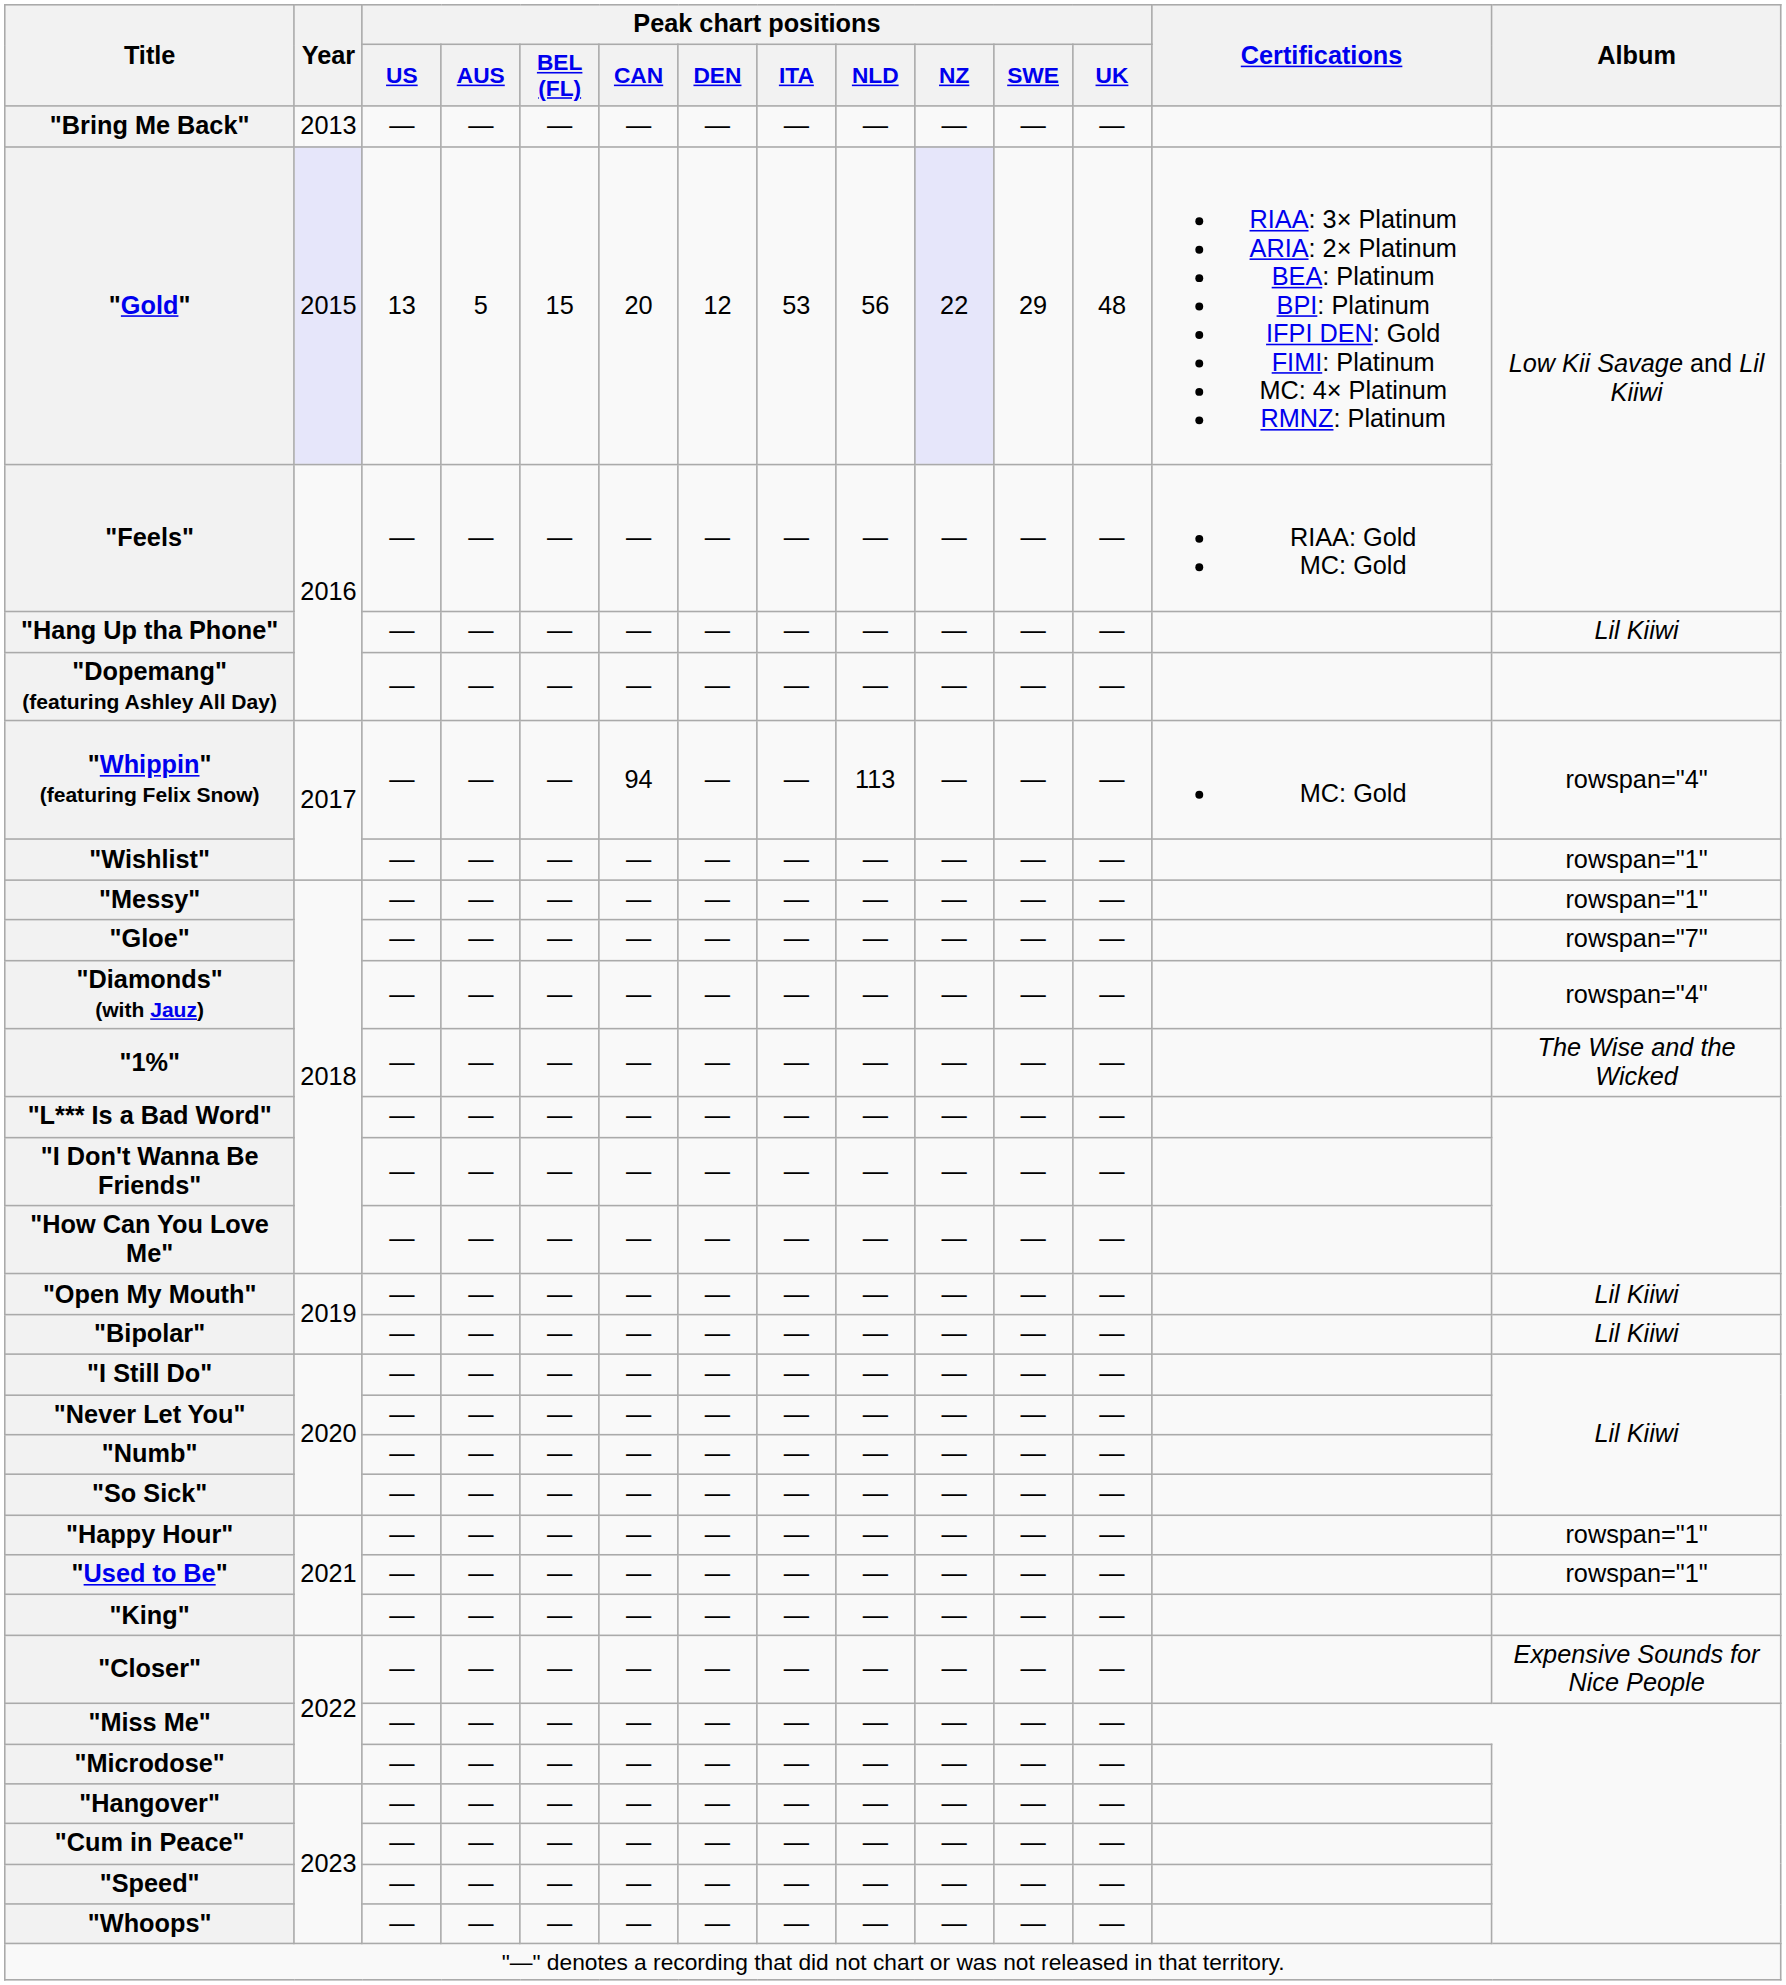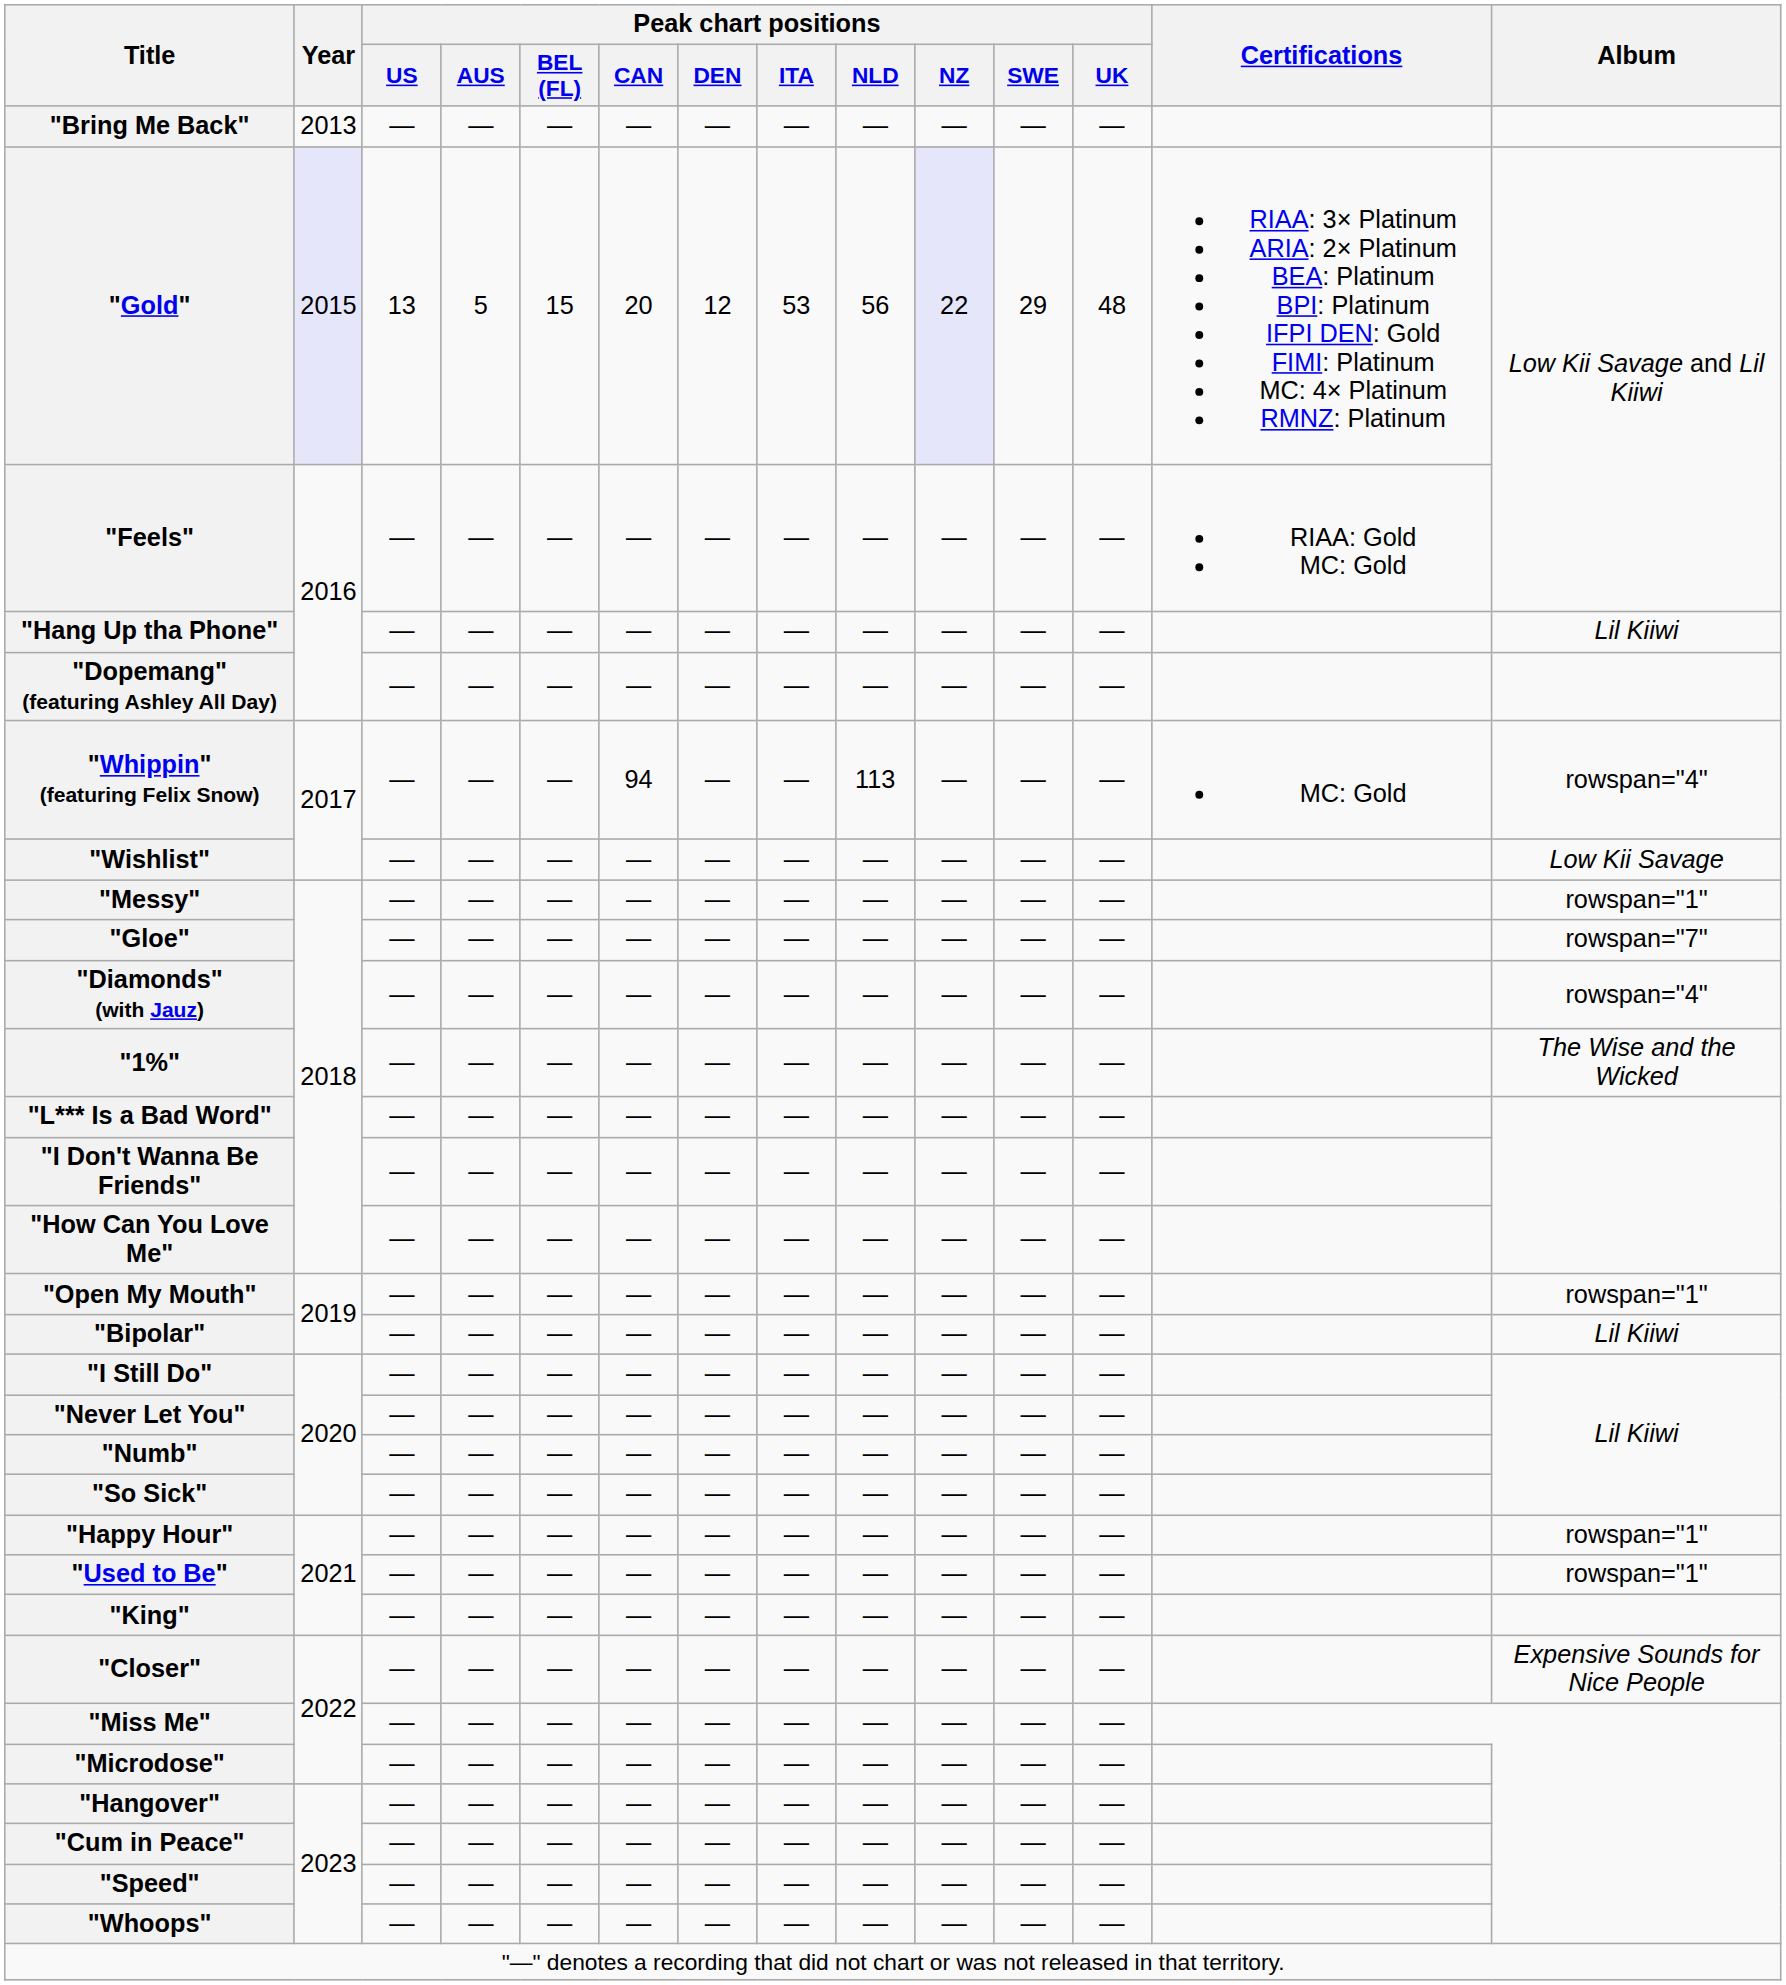"Wishlist" | Album: rowspan="1" -> Low Kii Savage
"Open My Mouth" | Album: Lil Kiiwi -> rowspan="1"
